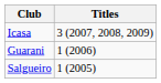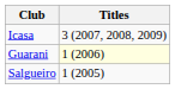Guarani | Titles: no background -> lightyellow background
